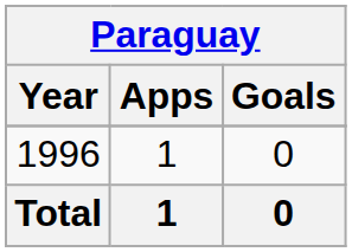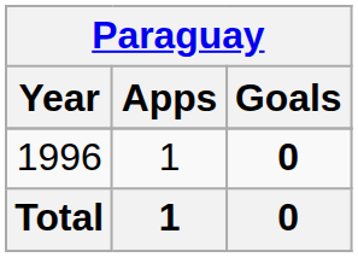1996 | Goals: normal -> bold
